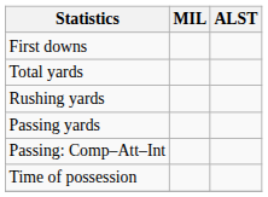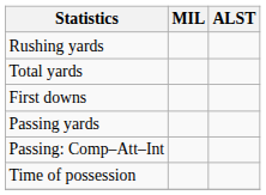rows swapped: First downs <-> Rushing yards
